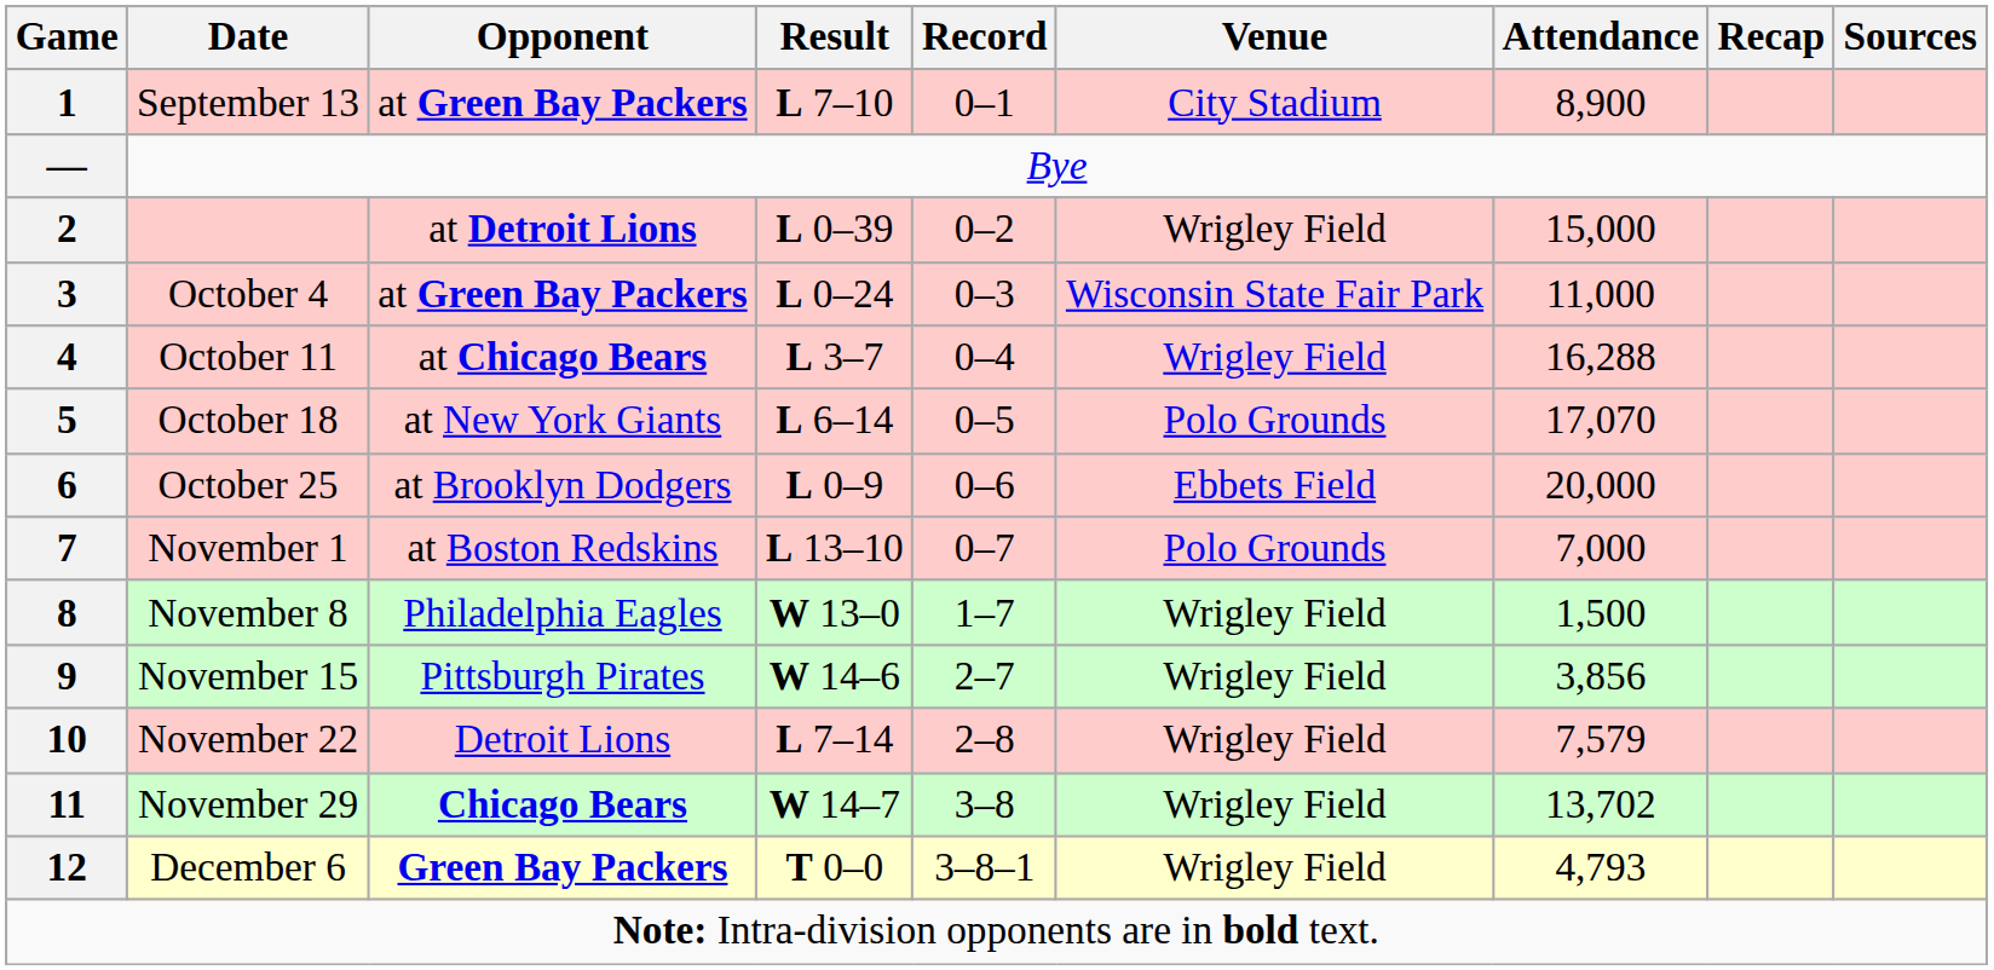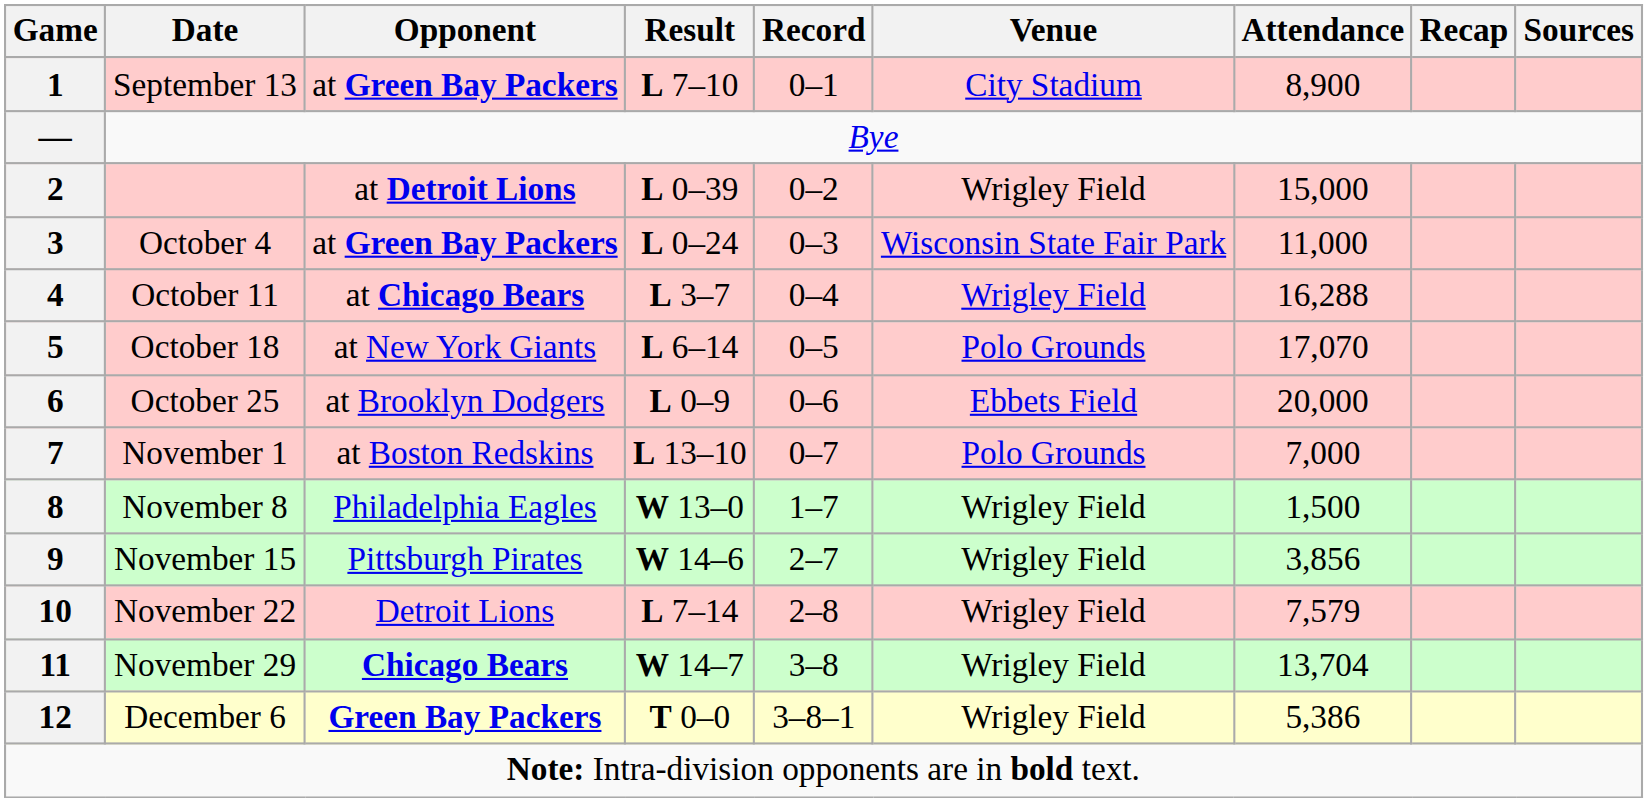11 | Attendance: 13,702 -> 13,704
12 | Attendance: 4,793 -> 5,386
